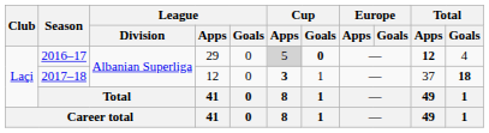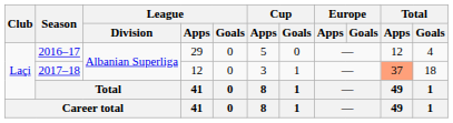2016–17 | Cup / Apps: lightgrey background -> no background
2016–17 | Cup / Goals: bold -> normal
2016–17 | Total / Apps: bold -> normal
2017–18 | Cup / Apps: bold -> normal
2017–18 | Total / Apps: no background -> lightsalmon background
2017–18 | Total / Goals: bold -> normal
